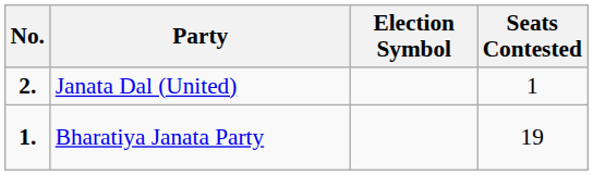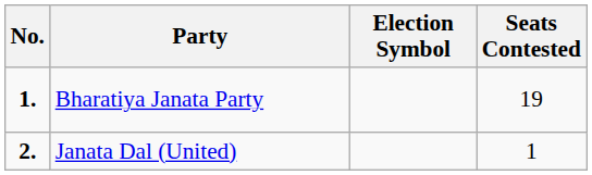rows swapped: Bharatiya Janata Party <-> Janata Dal (United)
